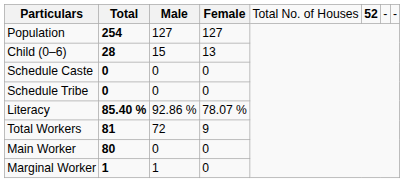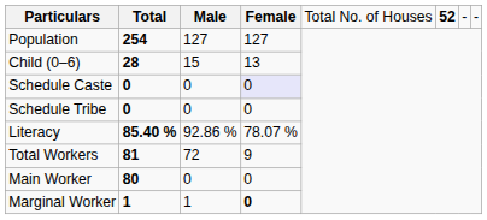Schedule Caste | column 4: no background -> lavender background
Marginal Worker | column 4: normal -> bold
